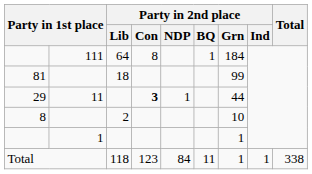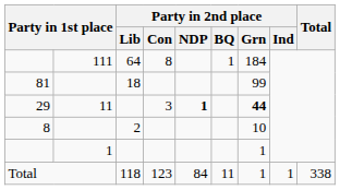29 | Party in 2nd place / Con: bold -> normal
29 | Party in 2nd place / NDP: normal -> bold
29 | Party in 2nd place / Grn: normal -> bold
